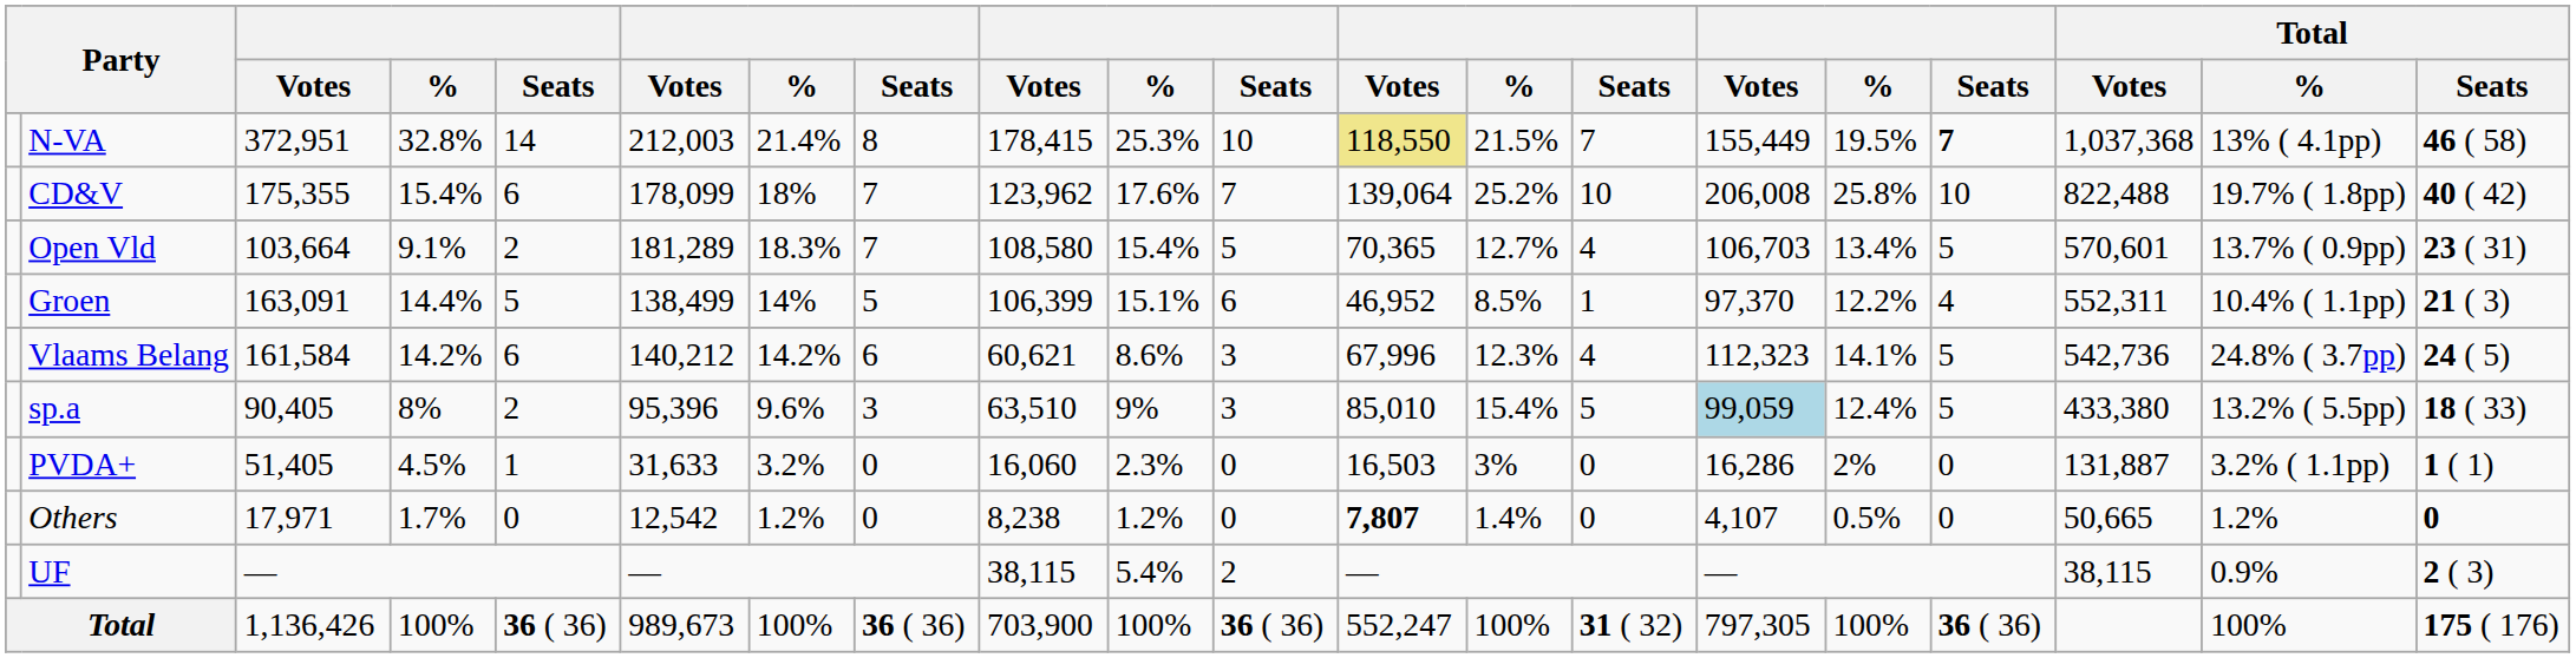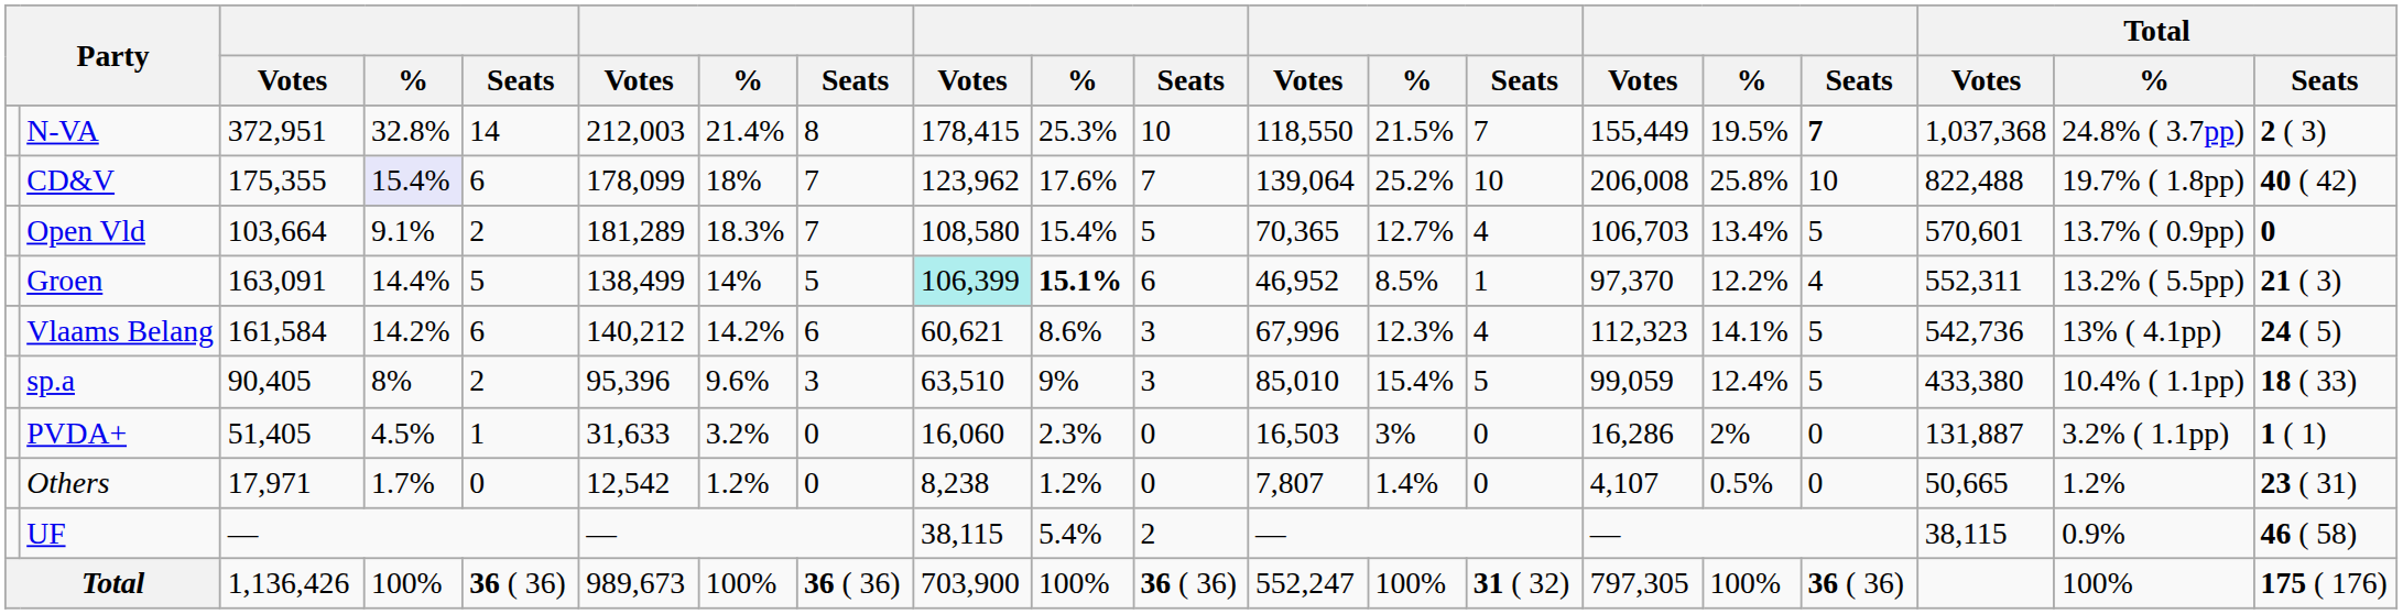N-VA | column 12: khaki background -> no background
N-VA | Total / %: 13% ( 4.1pp) -> 24.8% ( 3.7pp)
N-VA | Total / Seats: 46 ( 58) -> 2 ( 3)
CD&V | column 4: no background -> lavender background
Open Vld | Total / Seats: 23 ( 31) -> 0
Groen | column 9: no background -> paleturquoise background
Groen | column 10: normal -> bold
Groen | Total / %: 10.4% ( 1.1pp) -> 13.2% ( 5.5pp)
Vlaams Belang | Total / %: 24.8% ( 3.7pp) -> 13% ( 4.1pp)
sp.a | column 15: lightblue background -> no background
sp.a | Total / %: 13.2% ( 5.5pp) -> 10.4% ( 1.1pp)
Others | column 12: bold -> normal
Others | Total / Seats: 0 -> 23 ( 31)
UF | Total / Seats: 2 ( 3) -> 46 ( 58)
